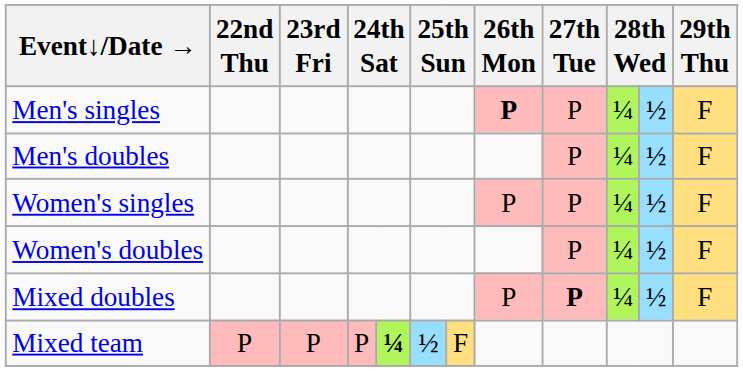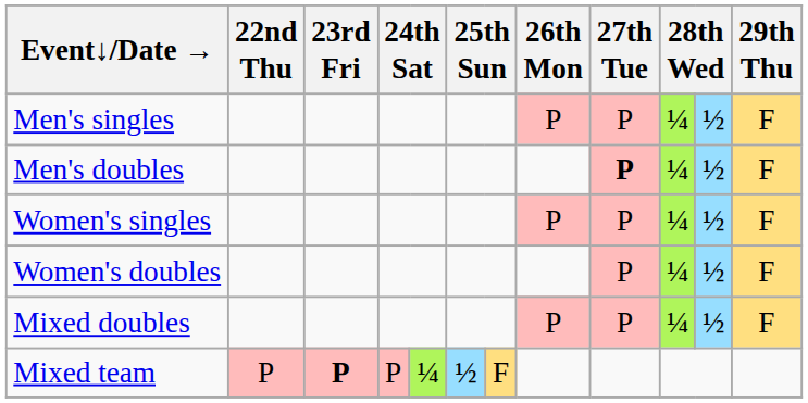Men's singles | 26th Mon: bold -> normal
Men's doubles | 27th Tue: normal -> bold
Mixed doubles | 27th Tue: bold -> normal
Mixed team | 23rd Fri: normal -> bold
Mixed team | column 5: bold -> normal
